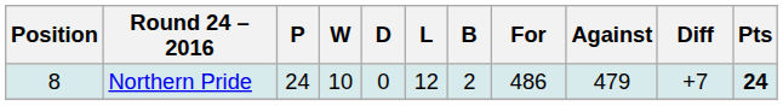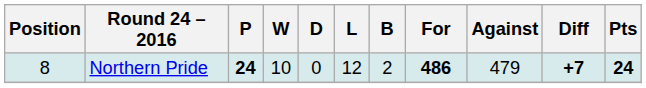Northern Pride | P: normal -> bold
Northern Pride | For: normal -> bold
Northern Pride | Diff: normal -> bold
